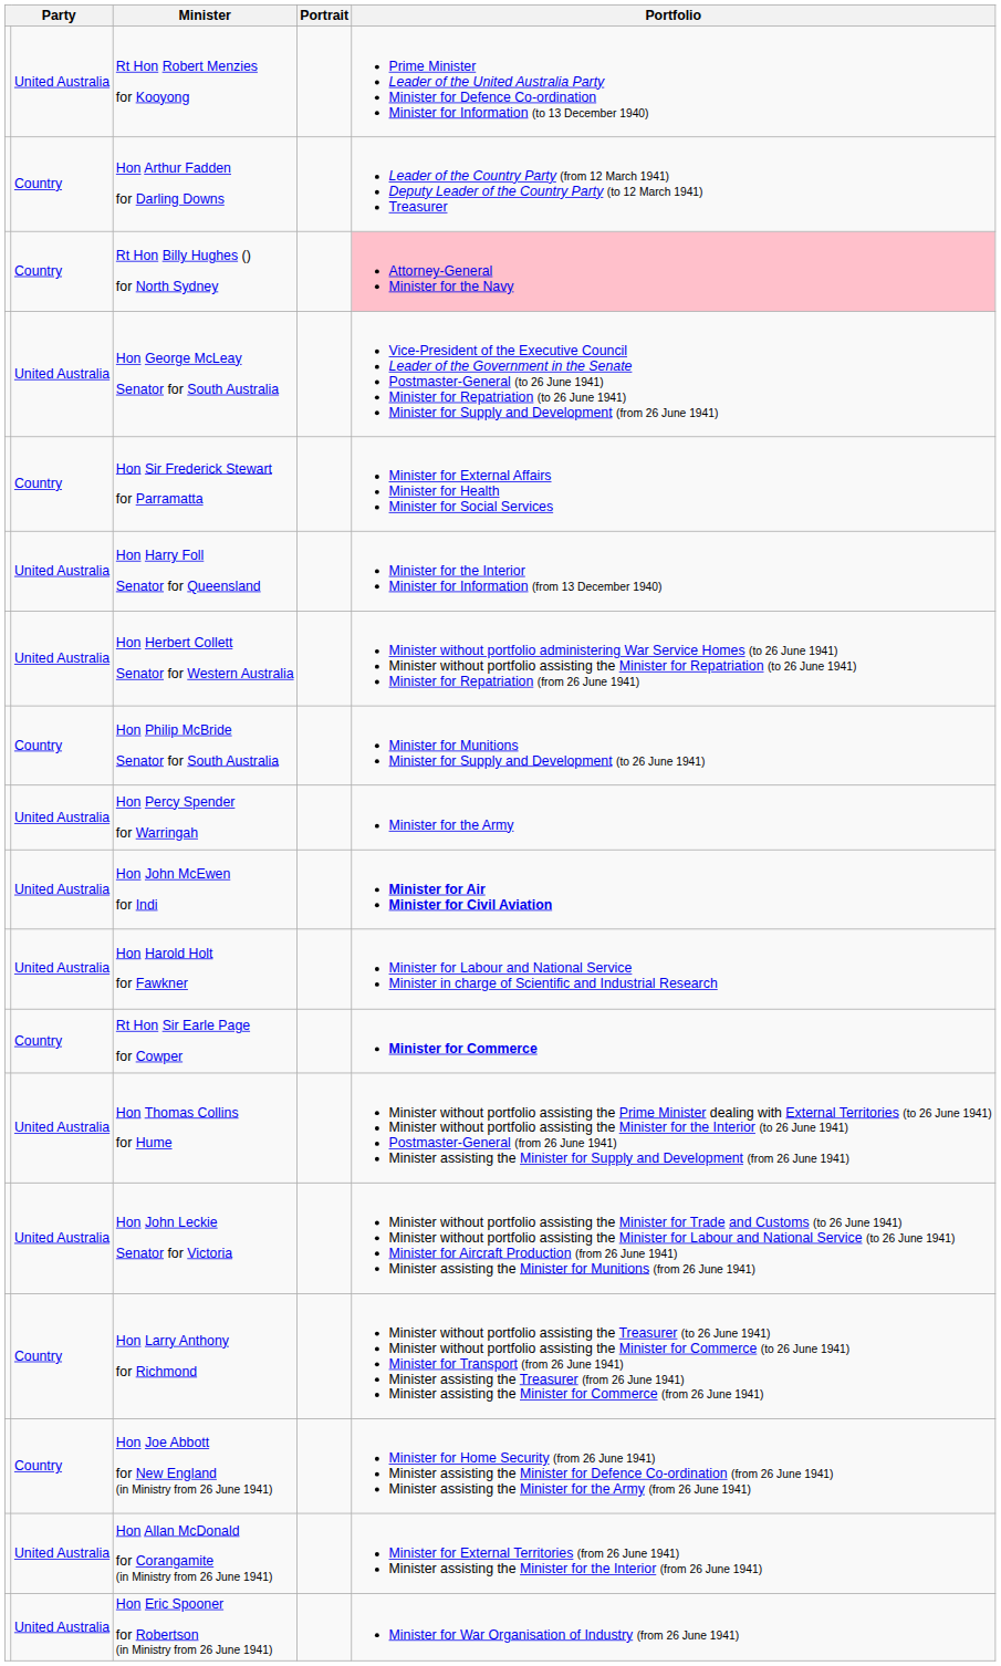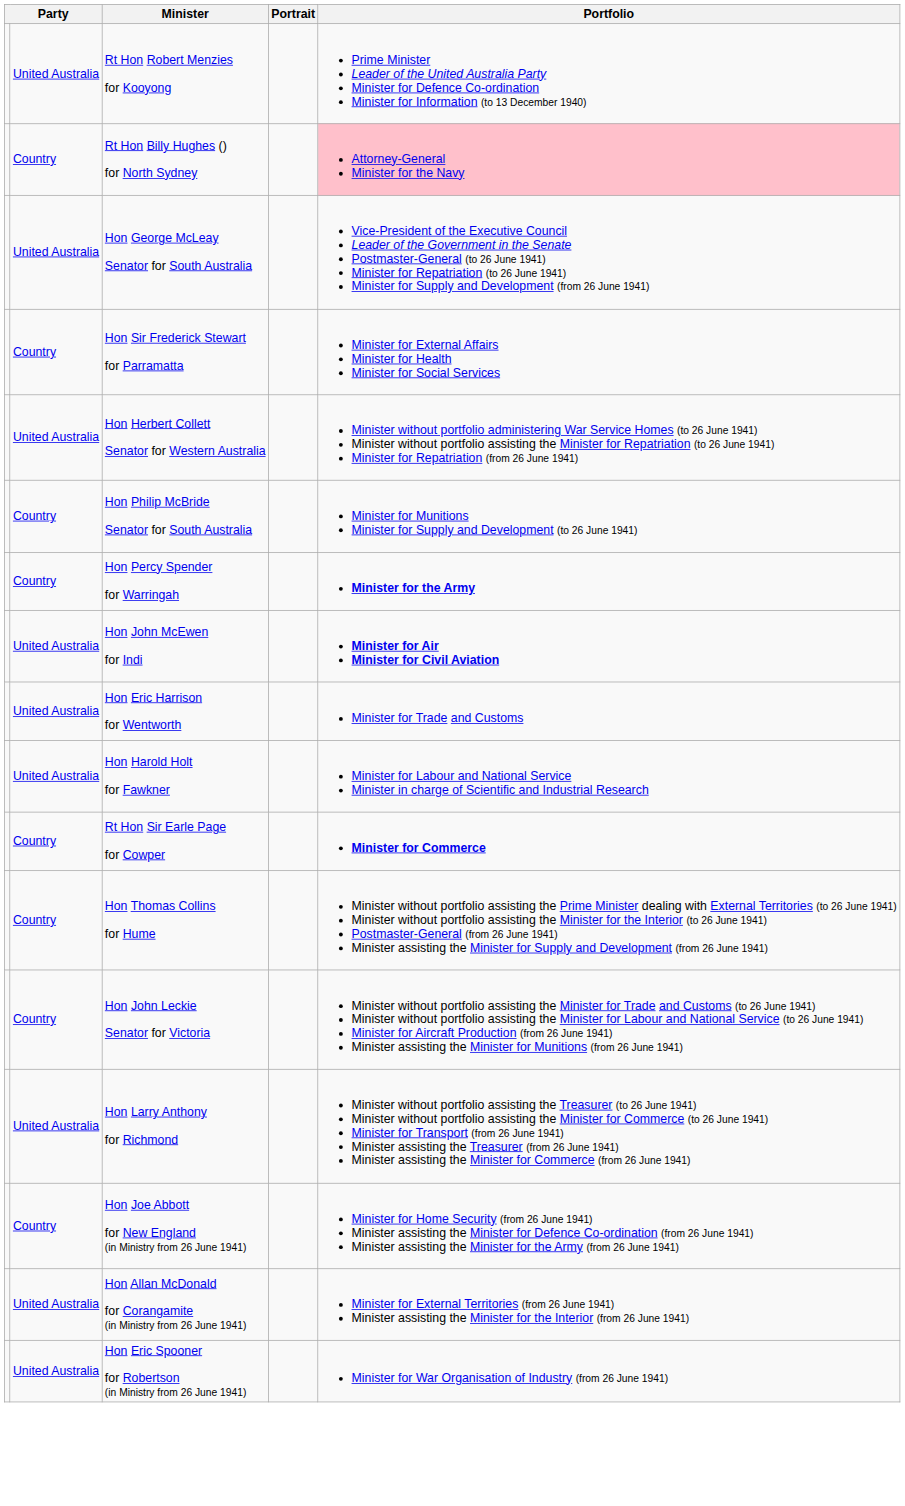- row: Country | Hon Arthur Fadden for Darling Downs | Leader of the Country Party (from 12 March 1941) Deputy Leader of the Country Party (to 12 March 1941) Treasurer
- row: United Australia | Hon Harry Foll Senator for Queensland | Minister for the Interior Minister for Information (from 13 December 1940)
Hon Percy Spender for Warringah | column 2: United Australia -> Country
Hon Percy Spender for Warringah | Portfolio: normal -> bold
+ row: United Australia | Hon Eric Harrison for Wentworth | Minister for Trade and Customs
Hon Thomas Collins for Hume | column 2: United Australia -> Country
Hon John Leckie Senator for Victoria | column 2: United Australia -> Country
Hon Larry Anthony for Richmond | column 2: Country -> United Australia
